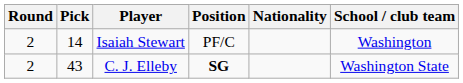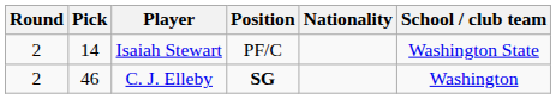Isaiah Stewart | School / club team: Washington -> Washington State
C. J. Elleby | Pick: 43 -> 46
C. J. Elleby | School / club team: Washington State -> Washington
